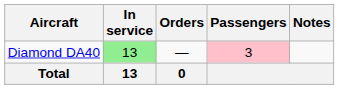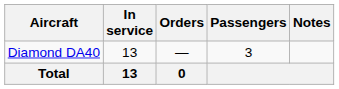Diamond DA40 | In service: lightgreen background -> no background
Diamond DA40 | Passengers: pink background -> no background
